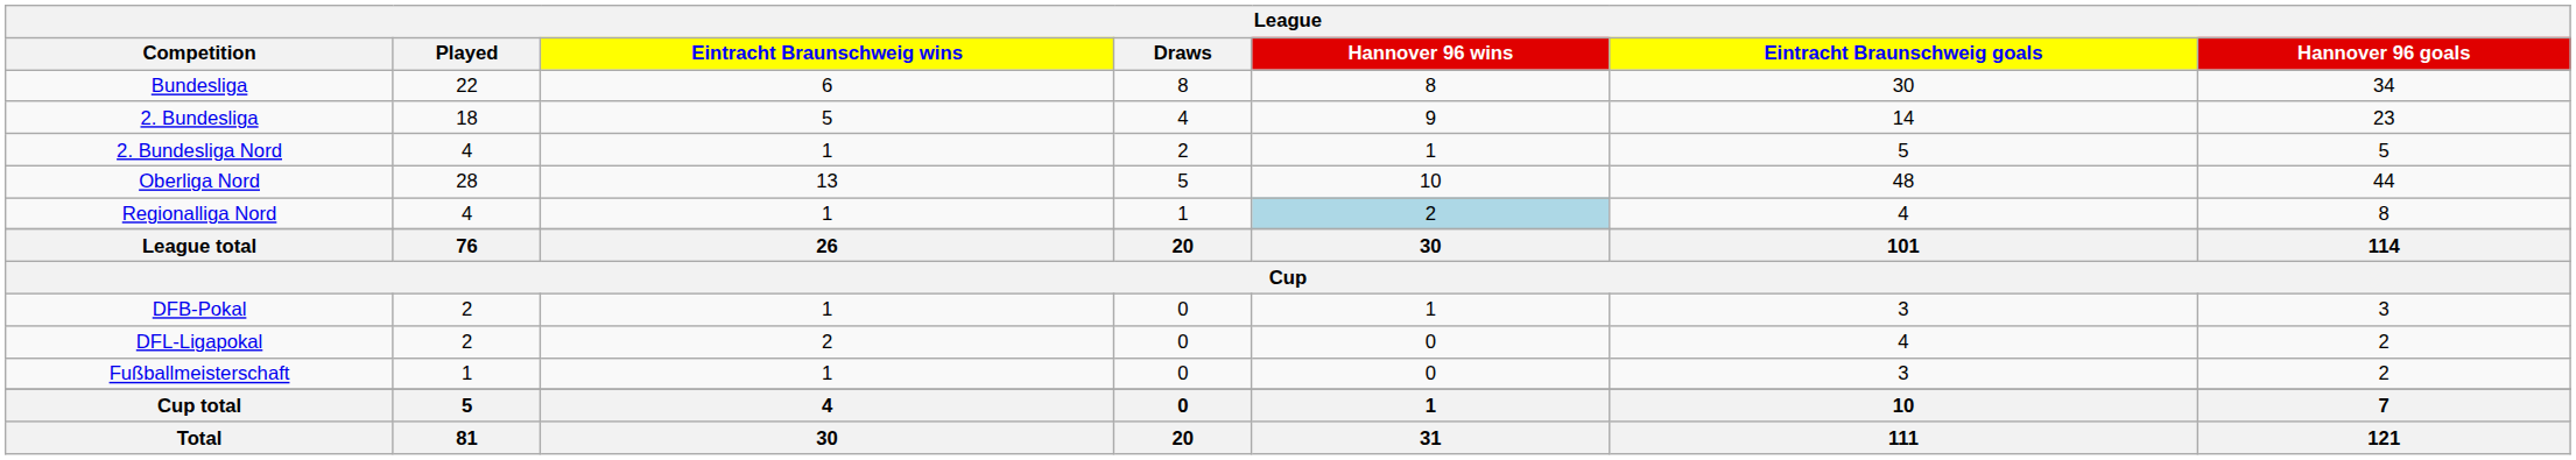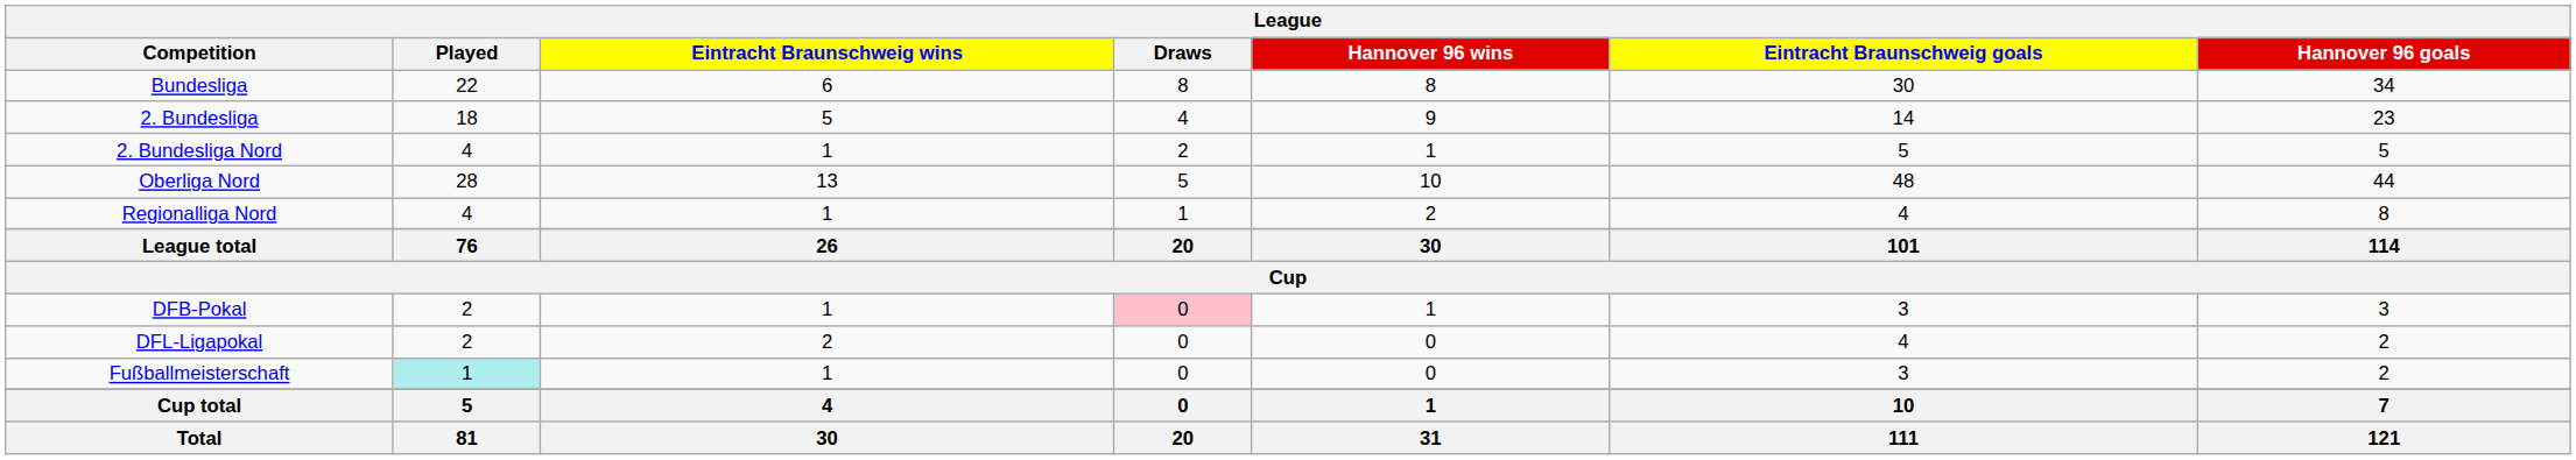Regionalliga Nord | Hannover 96 wins: lightblue background -> no background
DFB-Pokal | Draws: no background -> pink background
Fußballmeisterschaft | Played: no background -> paleturquoise background
